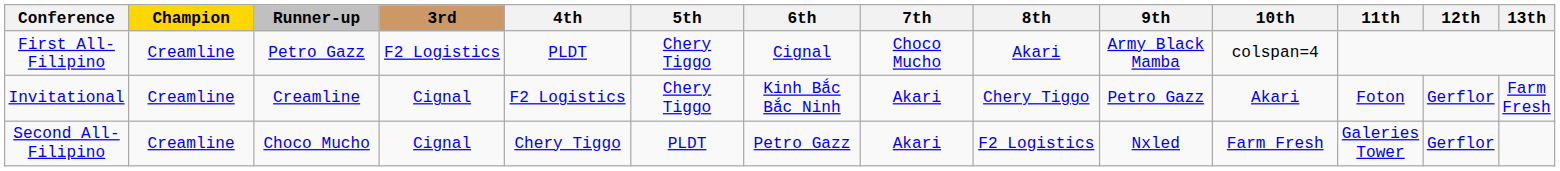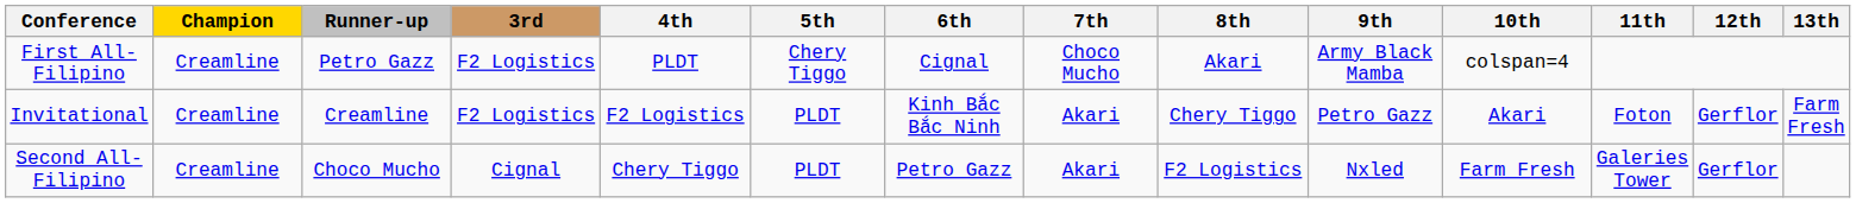Invitational | 3rd: Cignal -> F2 Logistics
Invitational | 5th: Chery Tiggo -> PLDT
